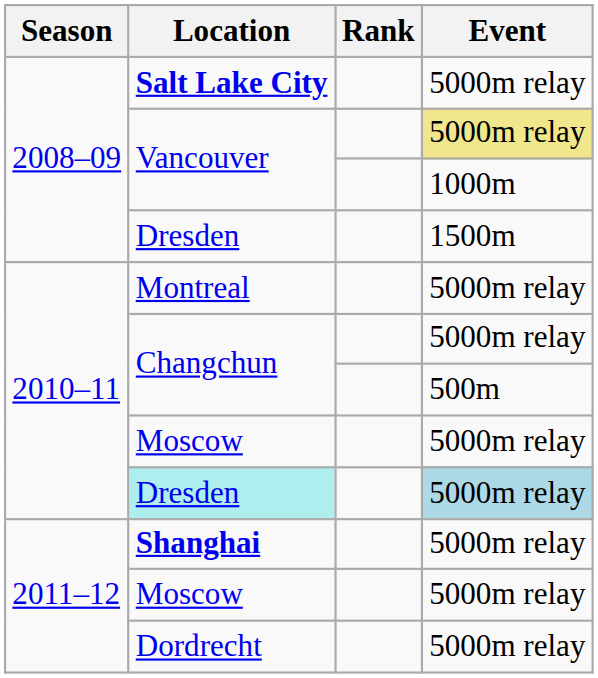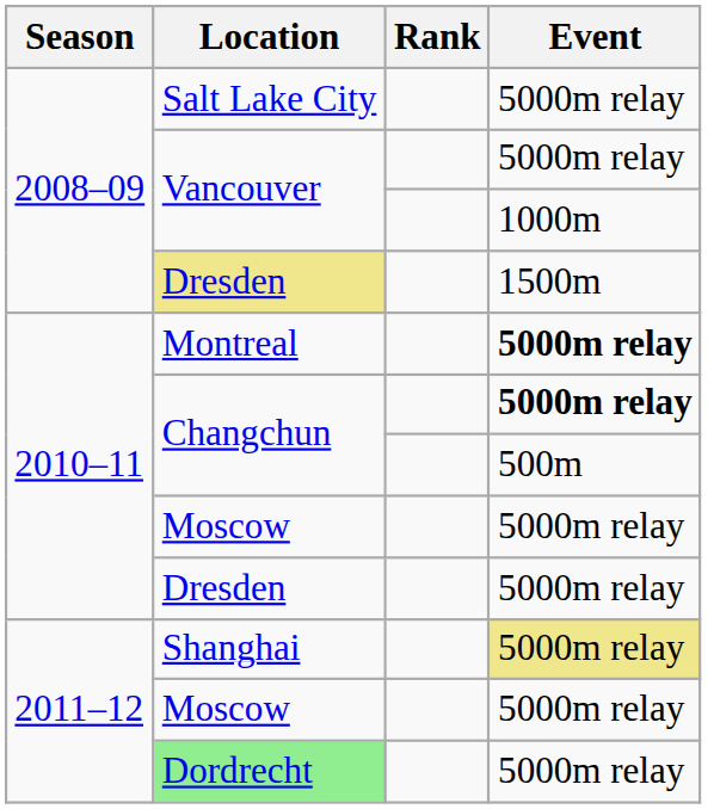Salt Lake City | Location: bold -> normal
Vancouver / 5000m relay | Event: khaki background -> no background
Dresden / 1500m | Location: no background -> khaki background
Montreal | Event: normal -> bold
Changchun / 5000m relay | Event: normal -> bold
Dresden / 5000m relay | Location: paleturquoise background -> no background
Dresden / 5000m relay | Event: lightblue background -> no background
Shanghai | Location: bold -> normal
Shanghai | Event: no background -> khaki background
Dordrecht | Location: no background -> lightgreen background
